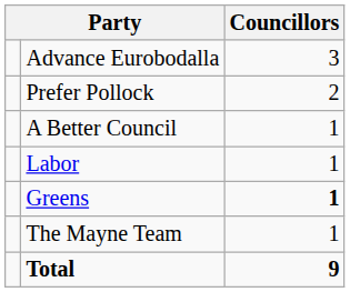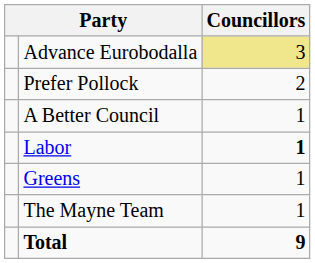Advance Eurobodalla | Councillors: no background -> khaki background
Labor | Councillors: normal -> bold
Greens | Councillors: bold -> normal
